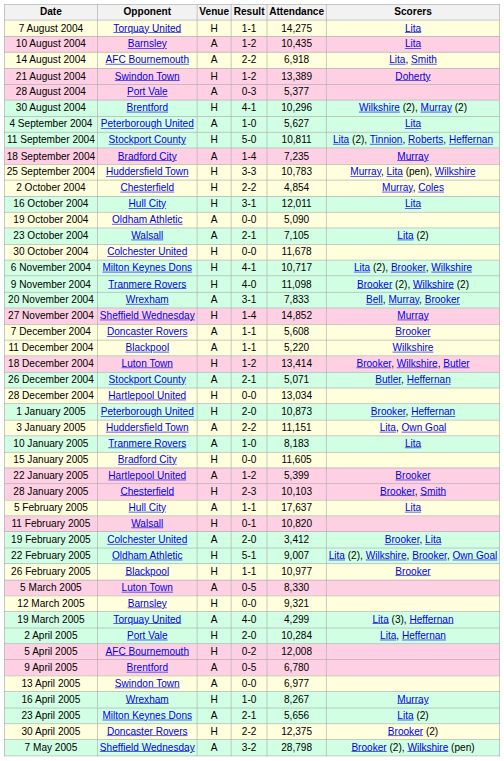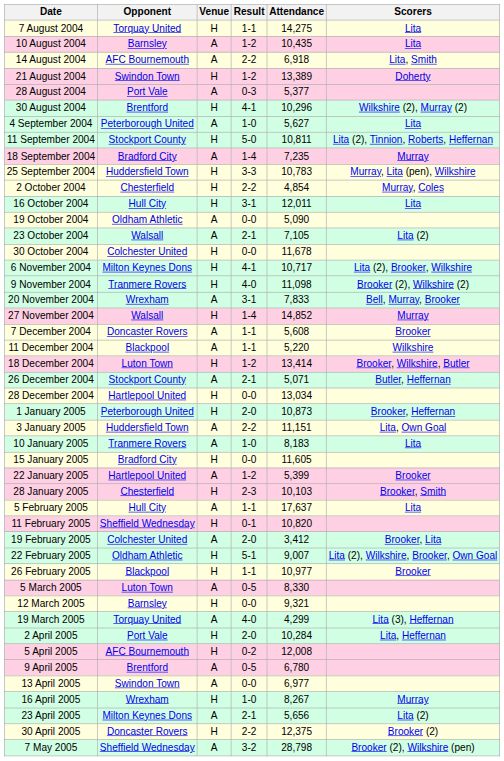27 November 2004 | Opponent: Sheffield Wednesday -> Walsall
11 February 2005 | Opponent: Walsall -> Sheffield Wednesday
